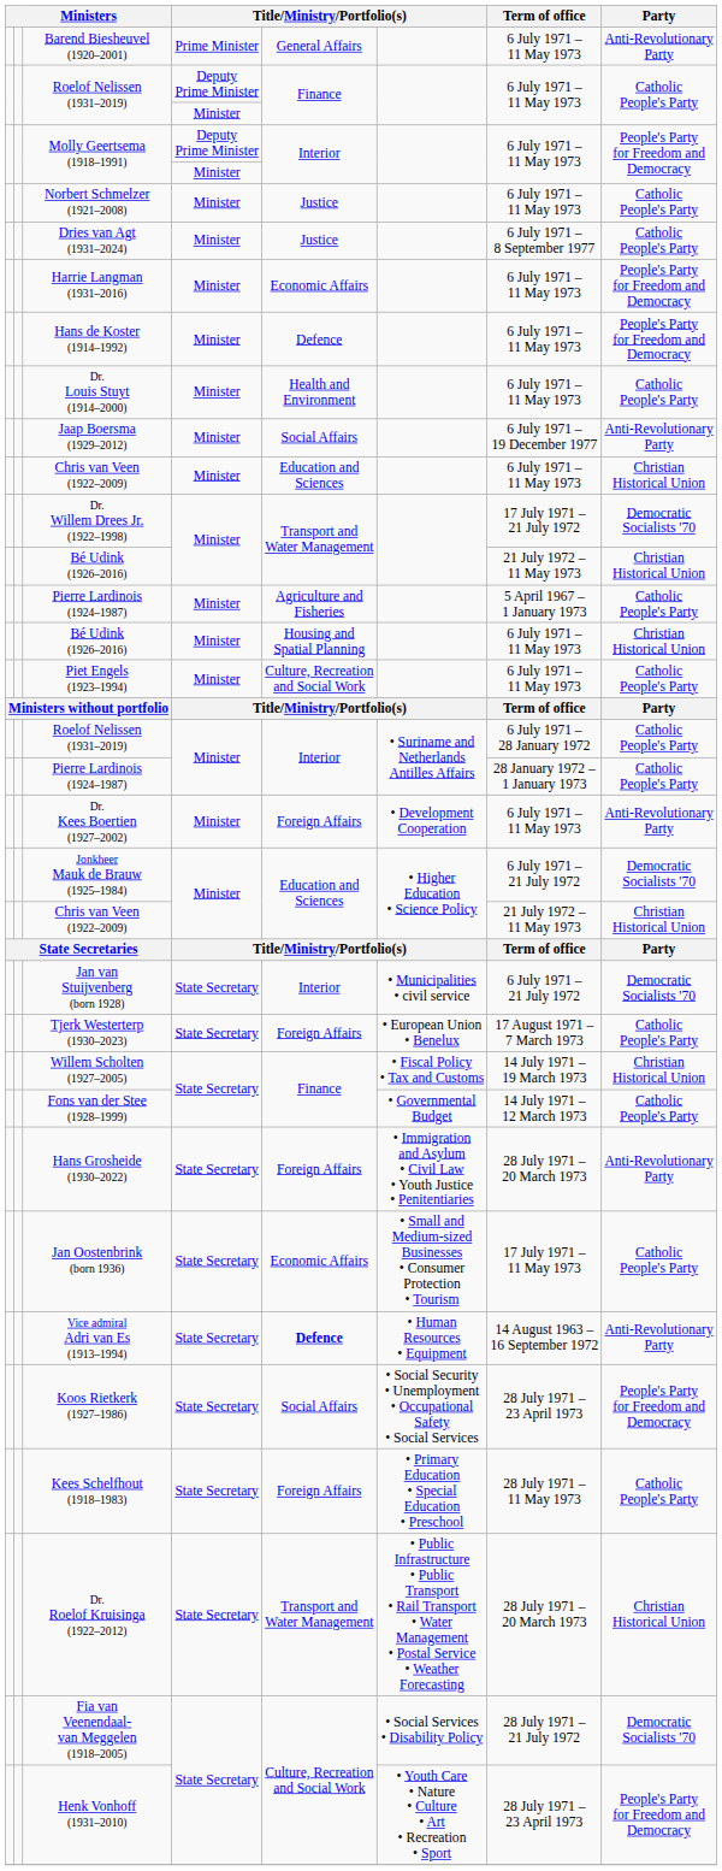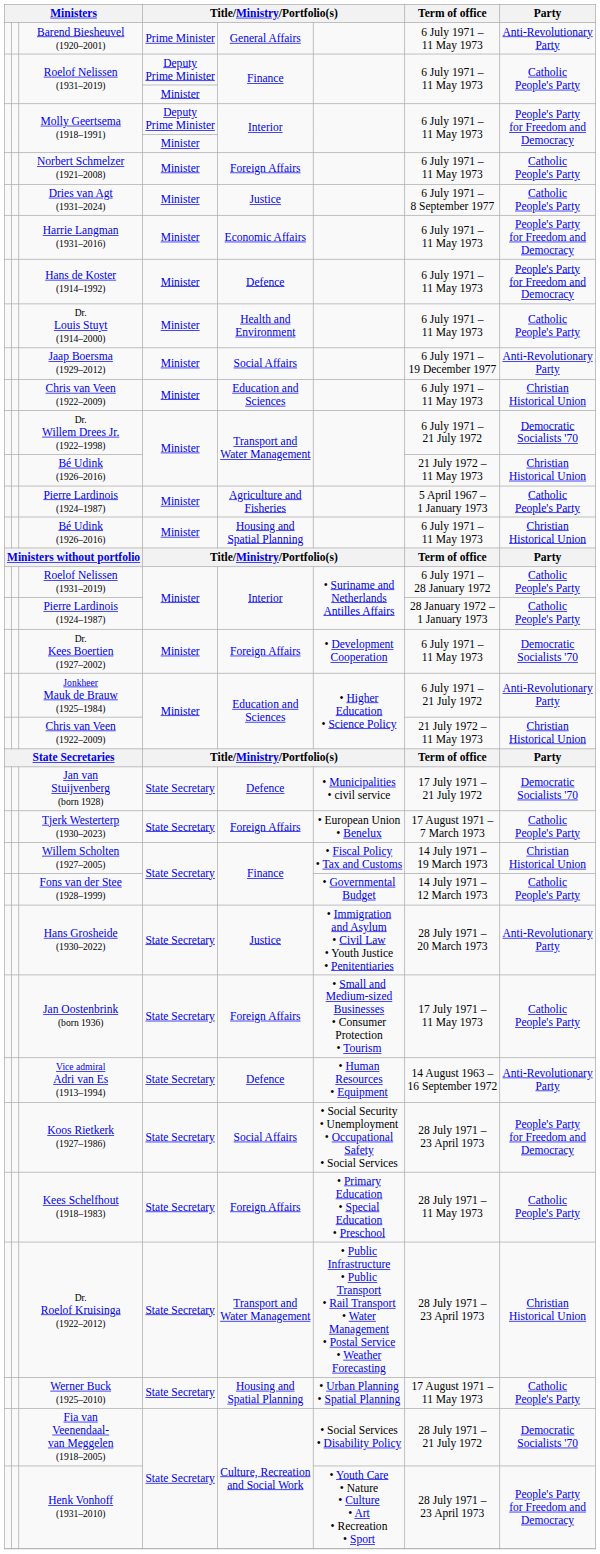Norbert Schmelzer (1921–2008) | column 5: Justice -> Foreign Affairs
Dr. Willem Drees Jr. (1922–1998) | Term of office: 17 July 1971 – 21 July 1972 -> 6 July 1971 – 21 July 1972
- row: Piet Engels (1923–1994) | Minister | Culture, Recreation and Social Work | 6 July 1971 – 11 May 1973 | Catholic People's Party
Dr. Kees Boertien (1927–2002) | Party: Anti-Revolutionary Party -> Democratic Socialists '70
Jonkheer Mauk de Brauw (1925–1984) | Party: Democratic Socialists '70 -> Anti-Revolutionary Party
Jan van Stuijvenberg (born 1928) | column 5: Interior -> Defence
Jan van Stuijvenberg (born 1928) | Term of office: 6 July 1971 – 21 July 1972 -> 17 July 1971 – 21 July 1972
Hans Grosheide (1930–2022) | column 5: Foreign Affairs -> Justice
Jan Oostenbrink (born 1936) | column 5: Economic Affairs -> Foreign Affairs
Vice admiral Adri van Es (1913–1994) | column 5: bold -> normal
Dr. Roelof Kruisinga (1922–2012) | Term of office: 28 July 1971 – 20 March 1973 -> 28 July 1971 – 23 April 1973
+ row: Werner Buck (1925–2010) | State Secretary | Housing and Spatial Planning | • Urban Planning • Spatial Planning | 17 August 1971 – 11 May 1973 | Catholic People's Party
